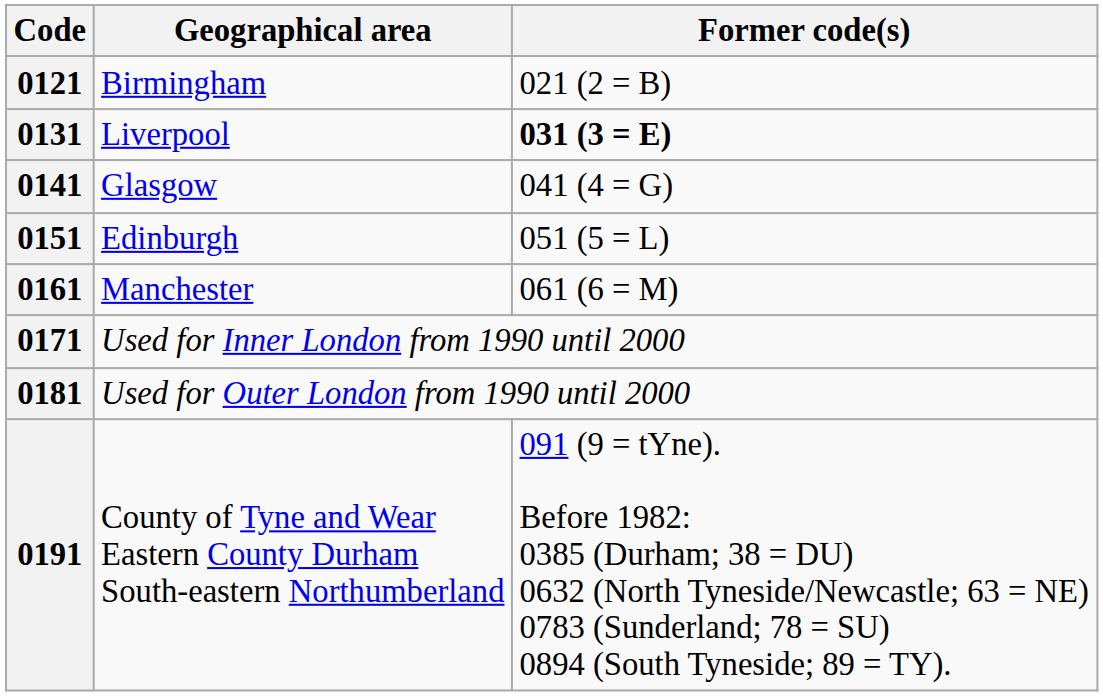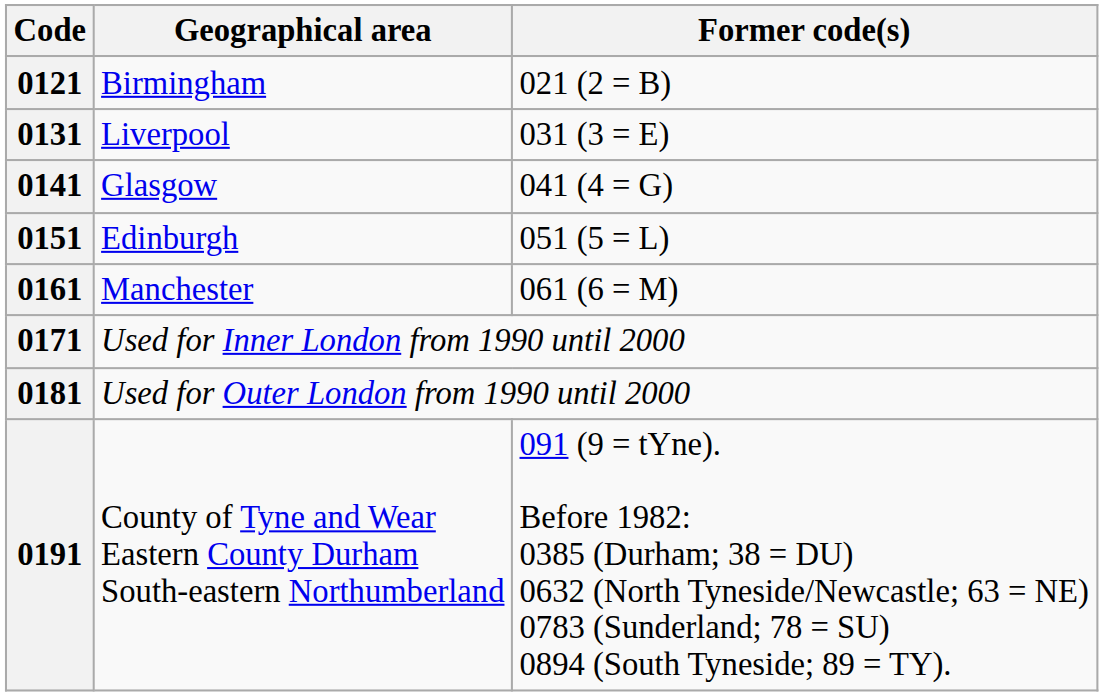0131 | Former code(s): bold -> normal
